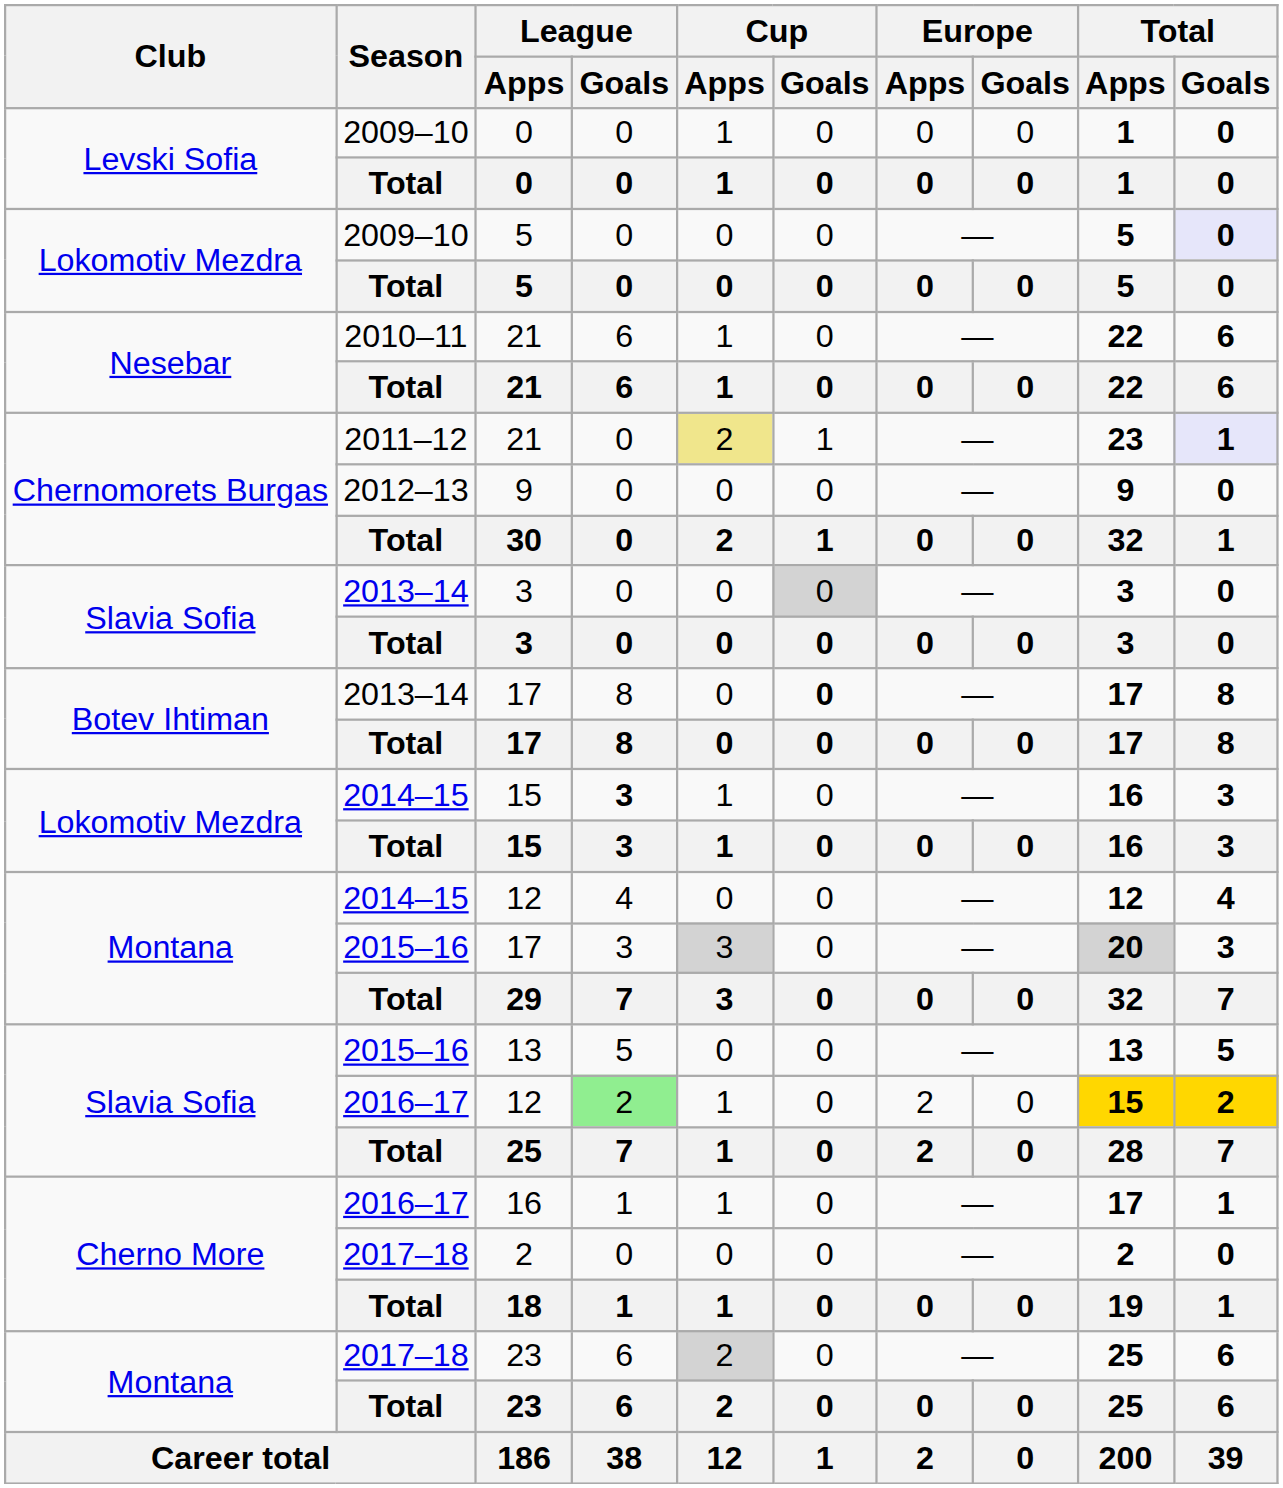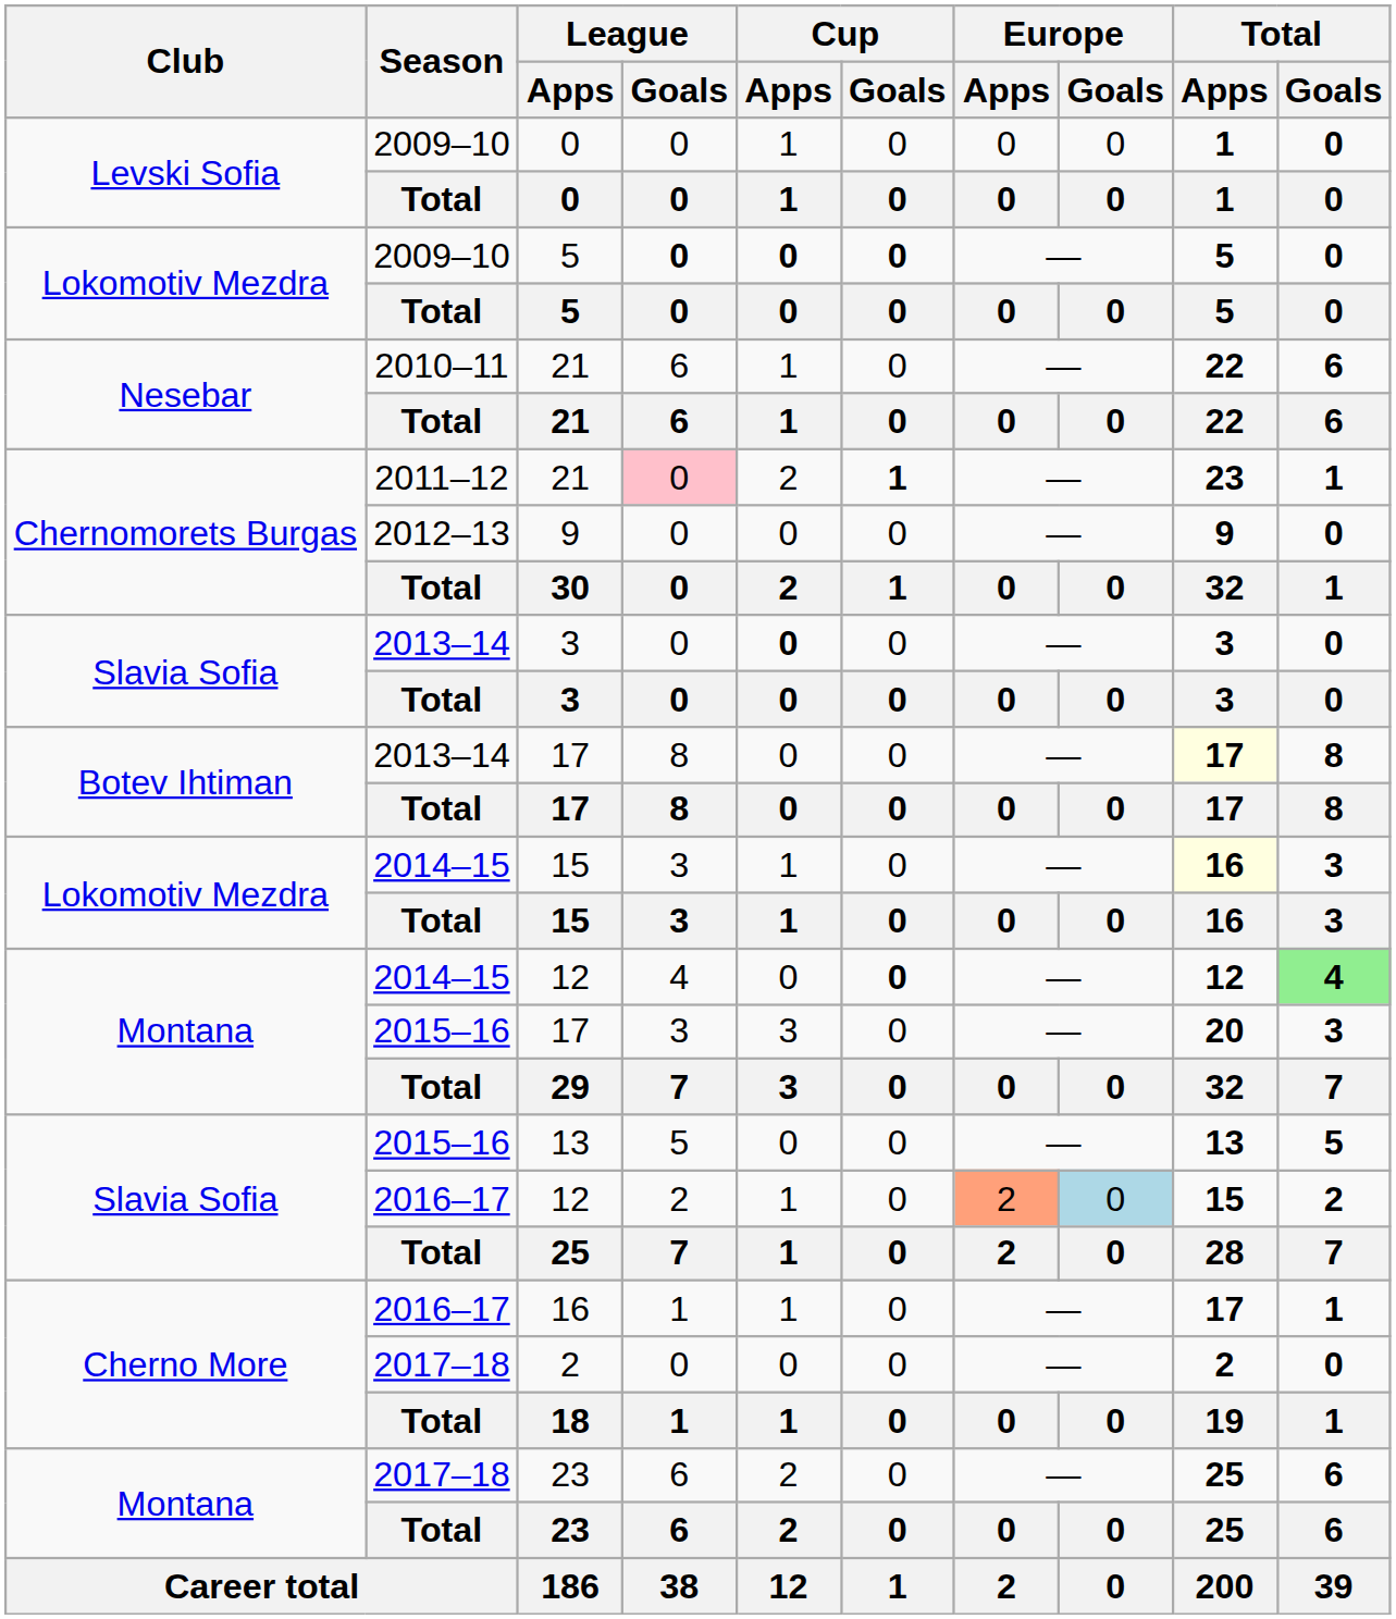2009–10 / 5 | League / Goals: normal -> bold
2009–10 / 5 | Cup / Apps: normal -> bold
2009–10 / 5 | Cup / Goals: normal -> bold
2009–10 / 5 | Total / Goals: lavender background -> no background
2011–12 / 21 | League / Goals: no background -> pink background
2011–12 / 21 | Cup / Apps: khaki background -> no background
2011–12 / 21 | Cup / Goals: normal -> bold
2011–12 / 21 | Total / Goals: lavender background -> no background
2013–14 / 3 | Cup / Apps: normal -> bold
2013–14 / 3 | Cup / Goals: lightgrey background -> no background
2013–14 / 17 | Cup / Goals: bold -> normal
2013–14 / 17 | Total / Apps: no background -> lightyellow background
2014–15 / 15 | League / Goals: bold -> normal
2014–15 / 15 | Total / Apps: no background -> lightyellow background
2014–15 / 12 | Cup / Goals: normal -> bold
2014–15 / 12 | Total / Goals: no background -> lightgreen background
2015–16 / 17 | Cup / Apps: lightgrey background -> no background
2015–16 / 17 | Total / Apps: lightgrey background -> no background
2016–17 / 12 | League / Goals: lightgreen background -> no background
2016–17 / 12 | Europe / Apps: no background -> lightsalmon background
2016–17 / 12 | Europe / Goals: no background -> lightblue background
2016–17 / 12 | Total / Apps: gold background -> no background
2016–17 / 12 | Total / Goals: gold background -> no background
2017–18 / 23 | Cup / Apps: lightgrey background -> no background
